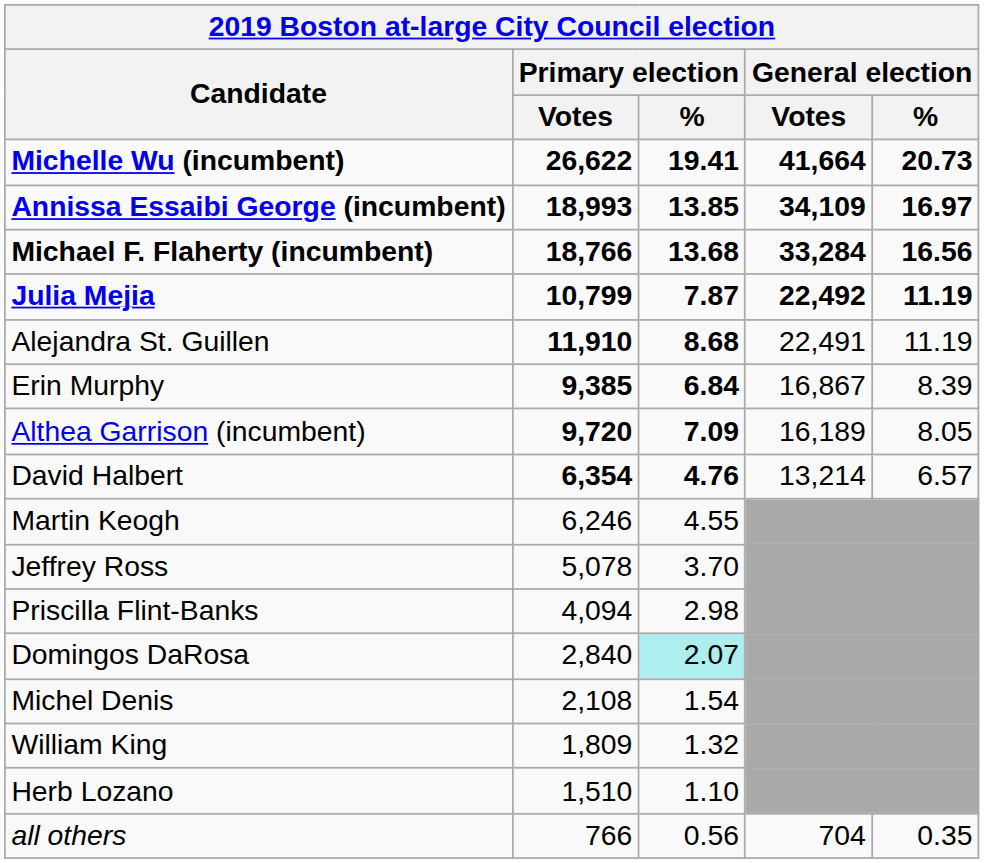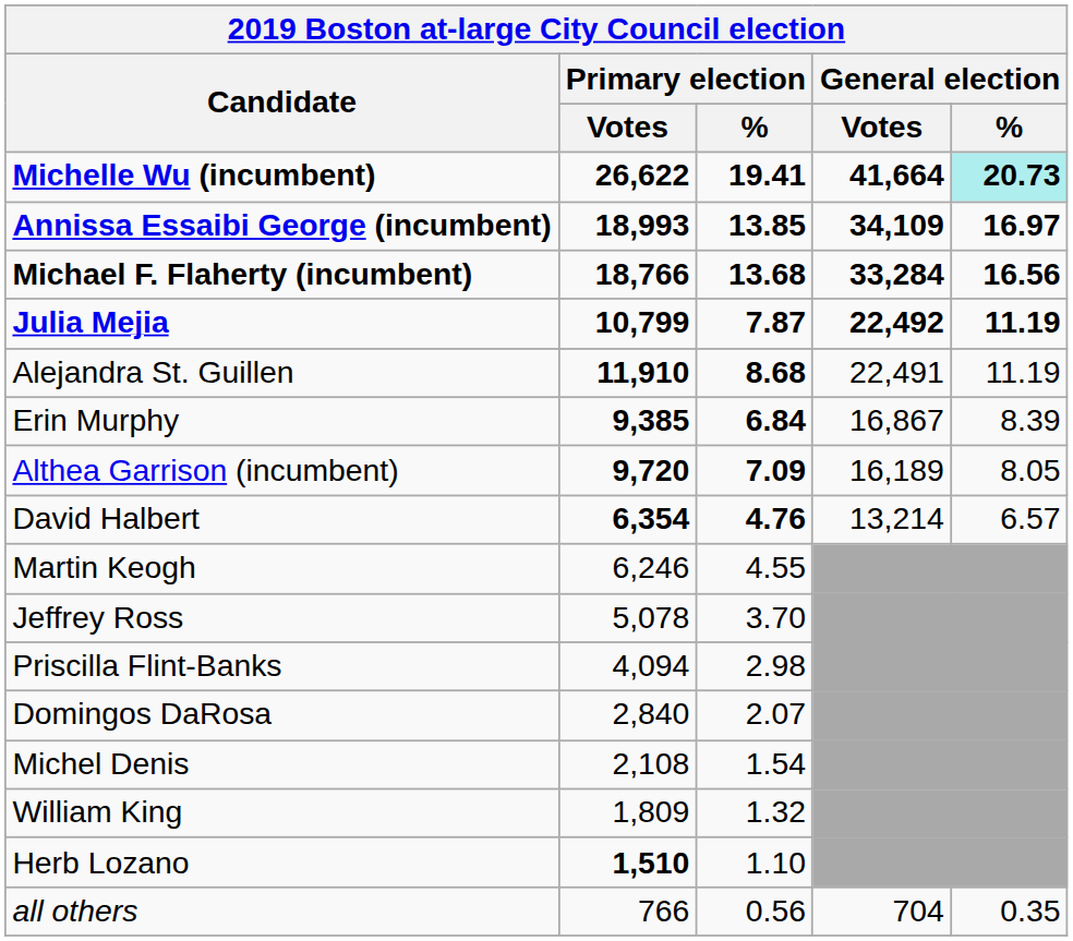Michelle Wu (incumbent) | General election / %: no background -> paleturquoise background
Domingos DaRosa | Primary election / %: paleturquoise background -> no background
Herb Lozano | Primary election / Votes: normal -> bold
